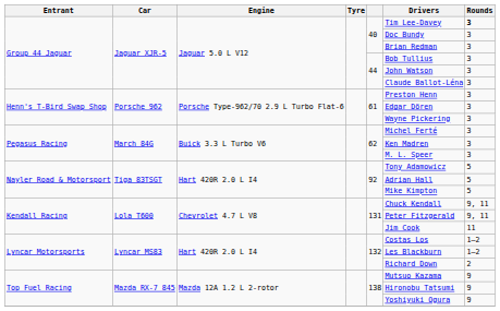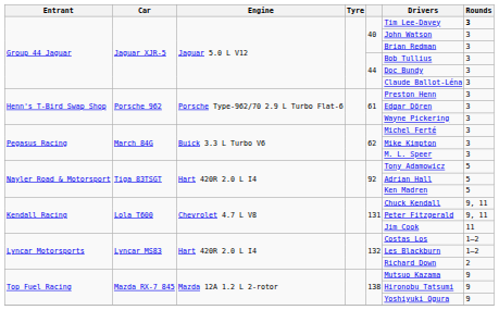row 3 | Drivers: Doc Bundy -> John Watson
row 6 | Drivers: John Watson -> Doc Bundy
row 12 | Drivers: Ken Madren -> Mike Kimpton
row 16 | Drivers: Mike Kimpton -> Ken Madren
